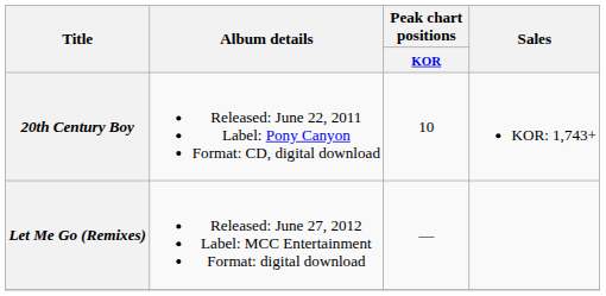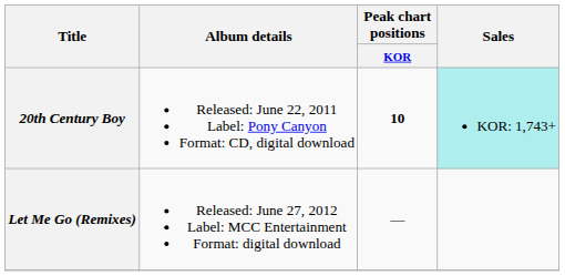20th Century Boy | Peak chart positions / KOR: normal -> bold
20th Century Boy | Sales: no background -> paleturquoise background
